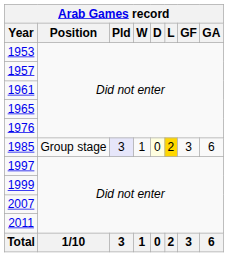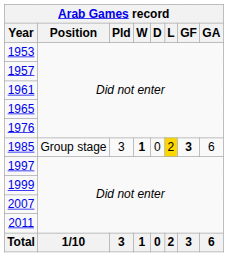1985 | Pld: lavender background -> no background
1985 | W: normal -> bold
1985 | D: lightyellow background -> no background
1985 | GF: normal -> bold
